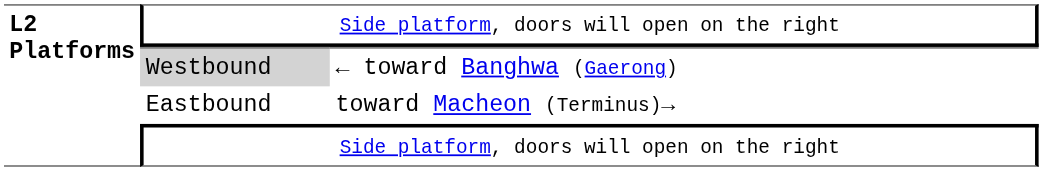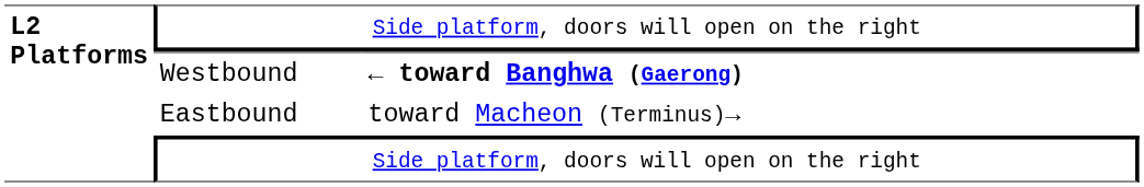Westbound | column 2: lightgrey background -> no background
Westbound | column 3: normal -> bold
